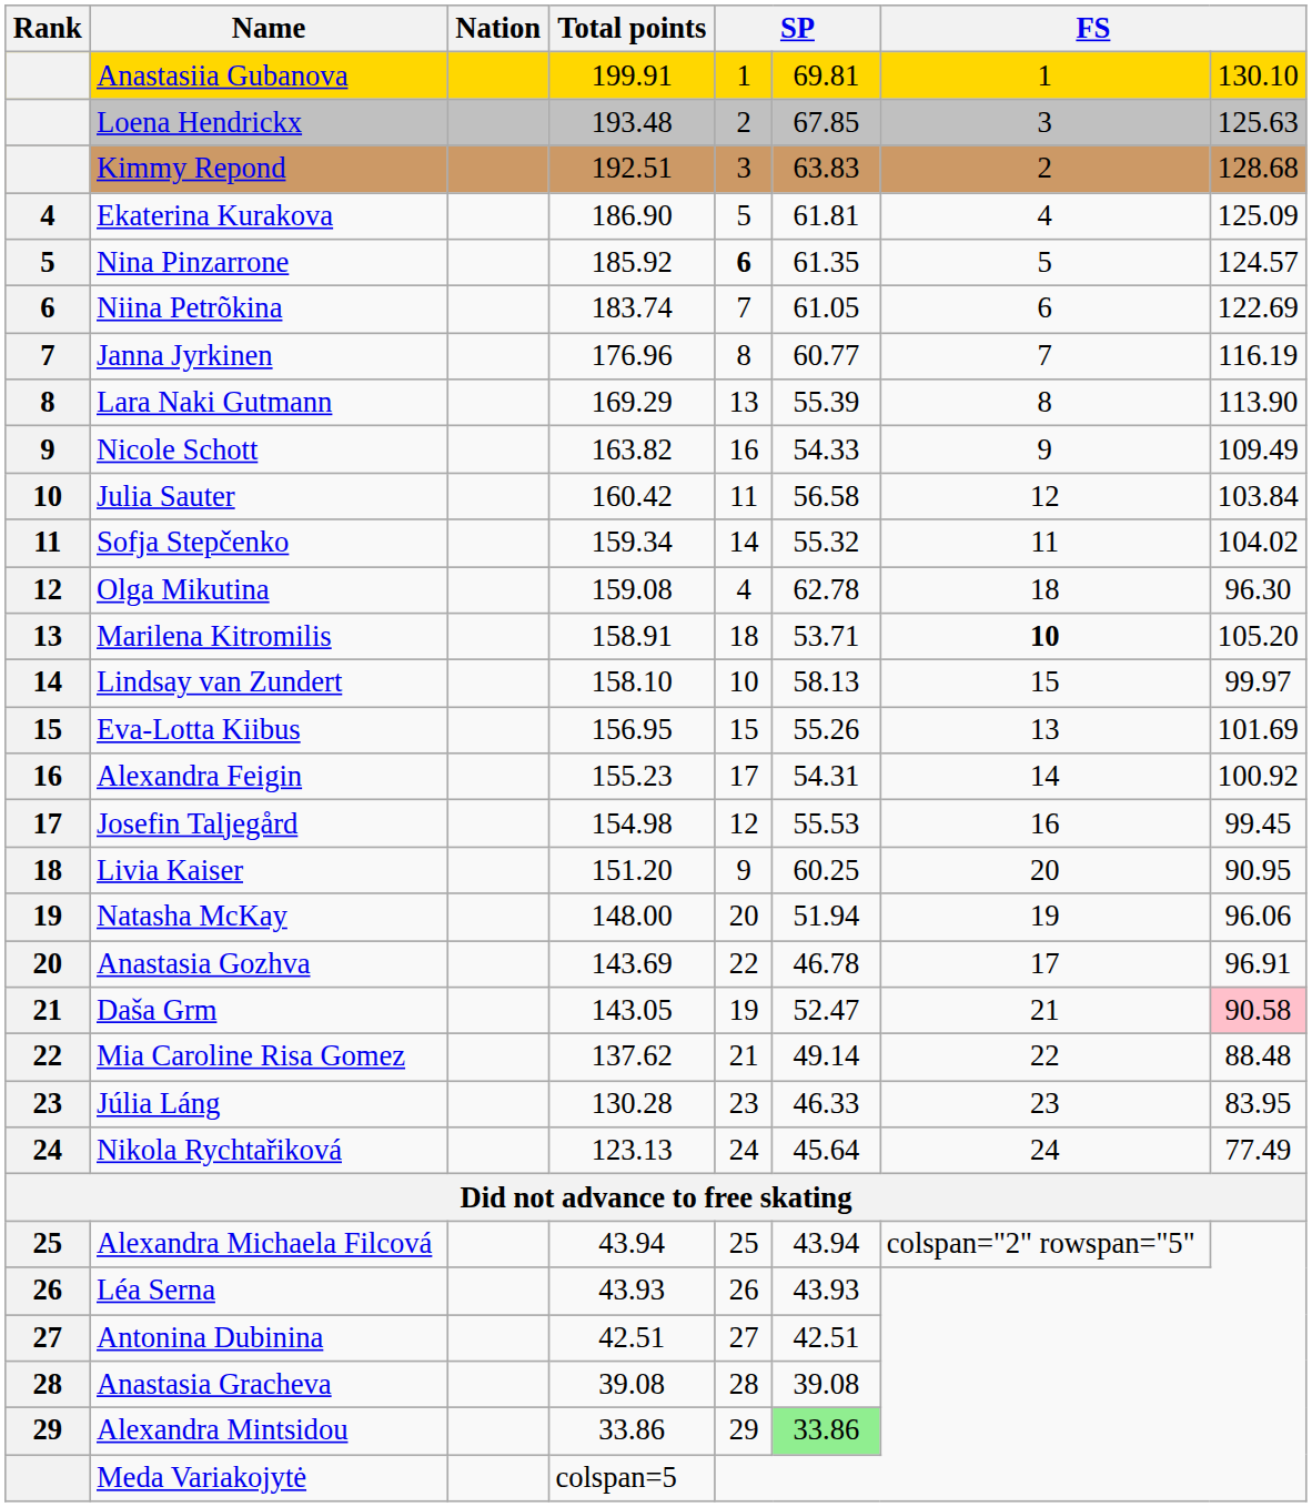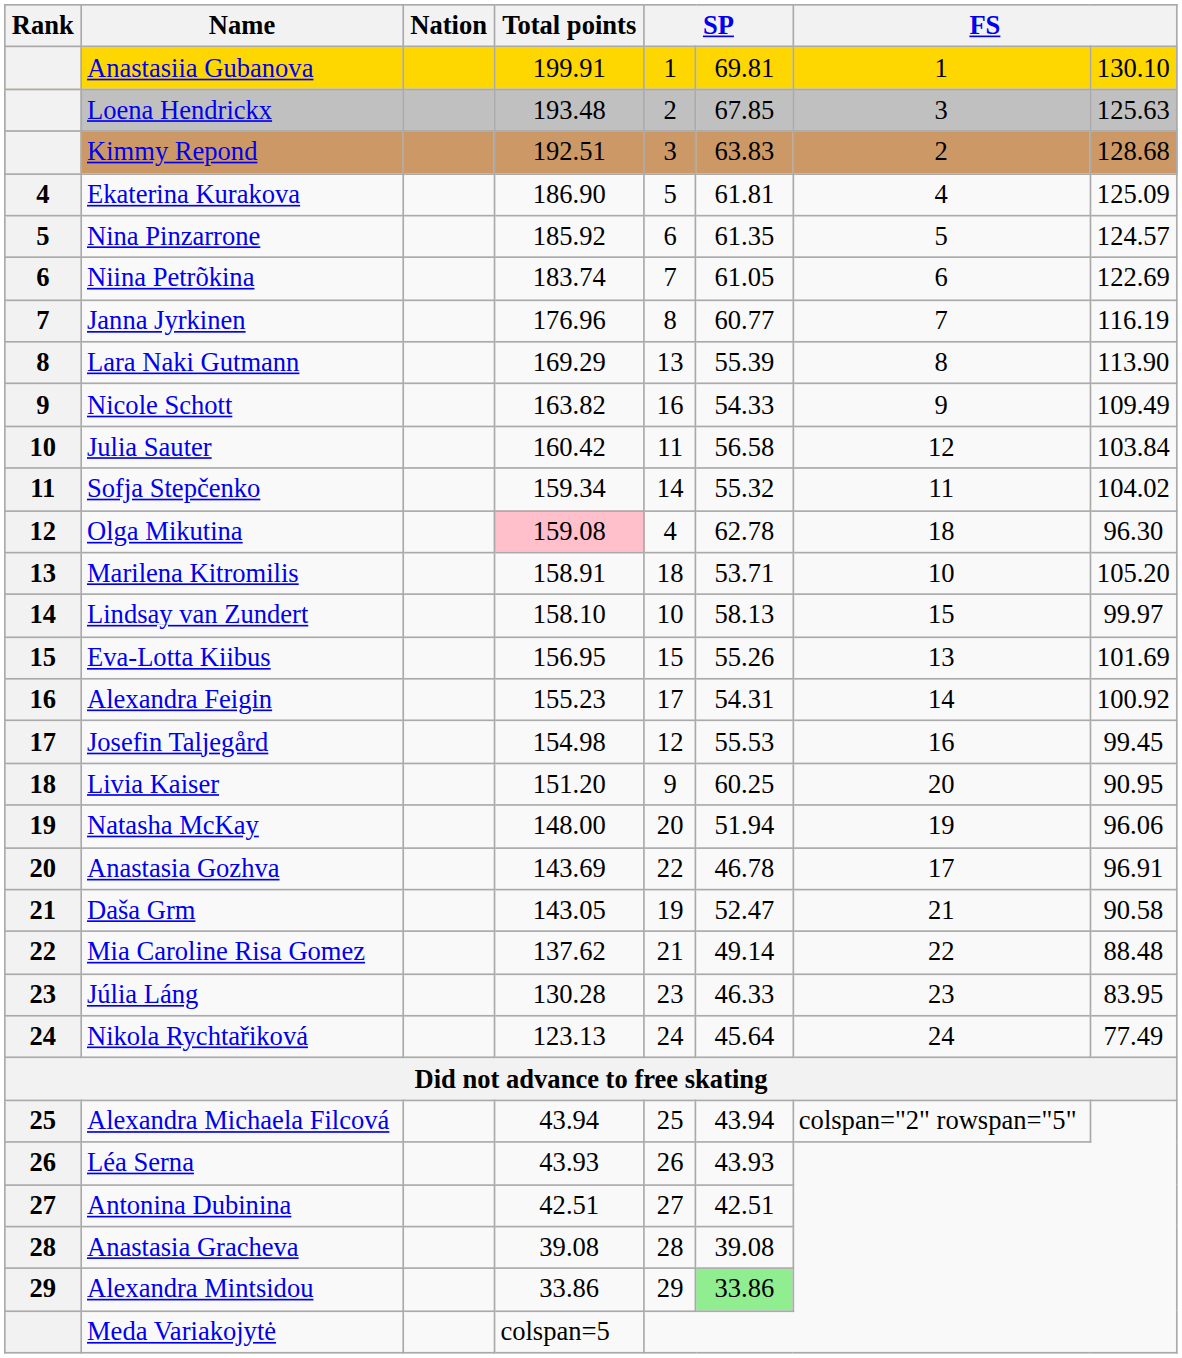Nina Pinzarrone | column 5: bold -> normal
Olga Mikutina | Total points: no background -> pink background
Marilena Kitromilis | column 7: bold -> normal
Daša Grm | column 8: pink background -> no background
